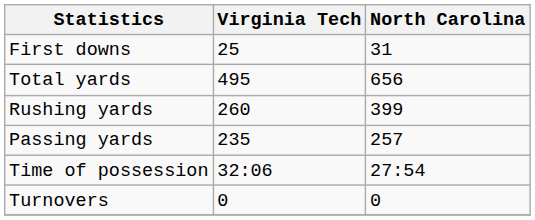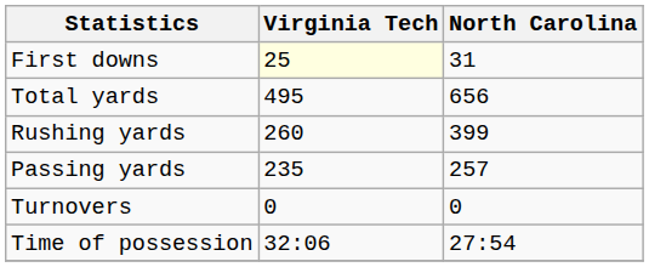First downs | Virginia Tech: no background -> lightyellow background
rows swapped: Turnovers <-> Time of possession
